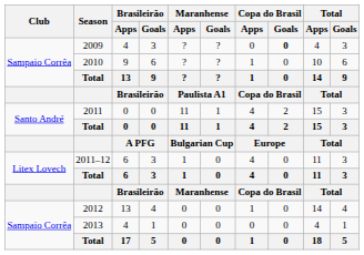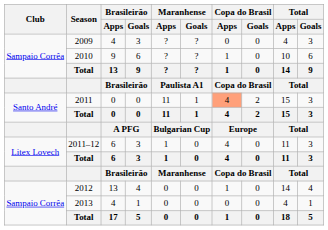2009 | Copa do Brasil / Goals: bold -> normal
2011 | Copa do Brasil / Apps: no background -> lightsalmon background
